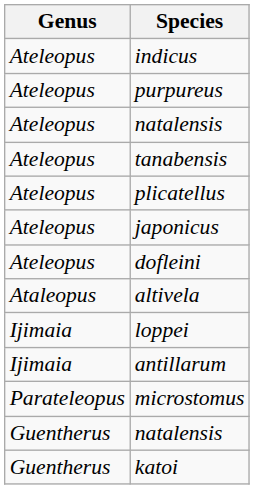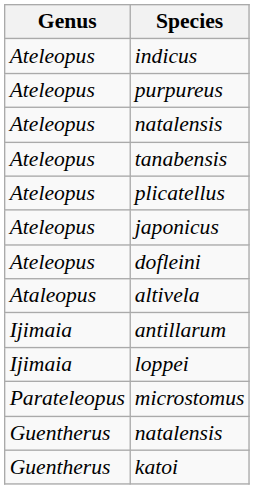row 10 | Species: loppei -> antillarum
row 11 | Species: antillarum -> loppei
